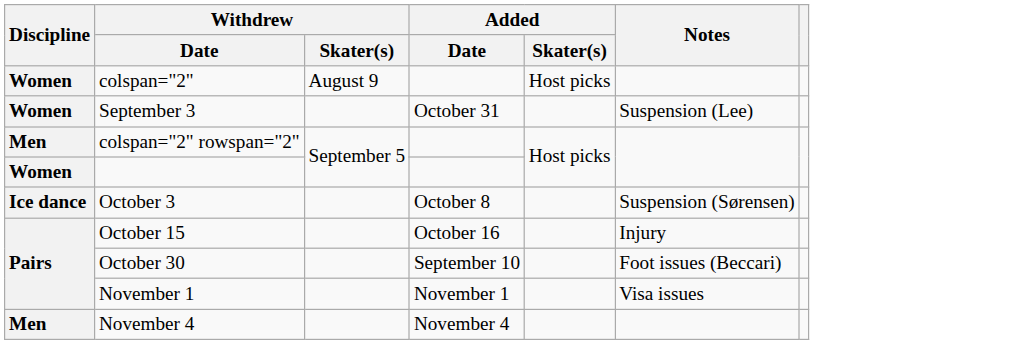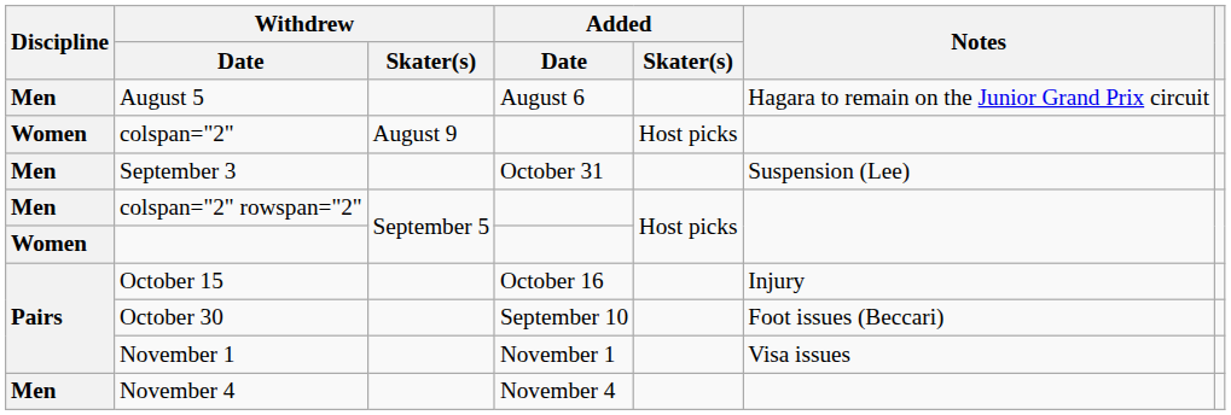+ row: Men | August 5 | August 6 | Hagara to remain on the Junior Grand Prix circuit
September 3 | Discipline: Women -> Men
- row: Ice dance | October 3 | October 8 | Suspension (Sørensen)
